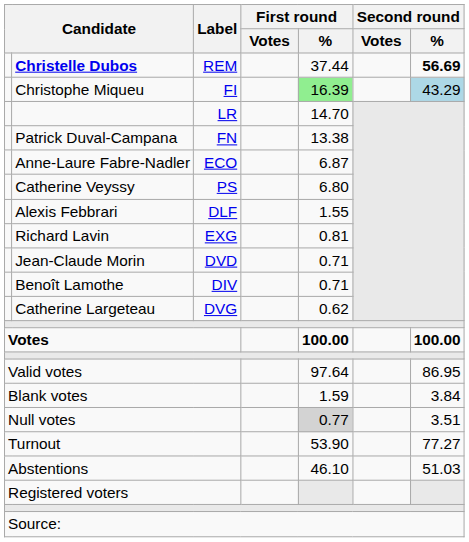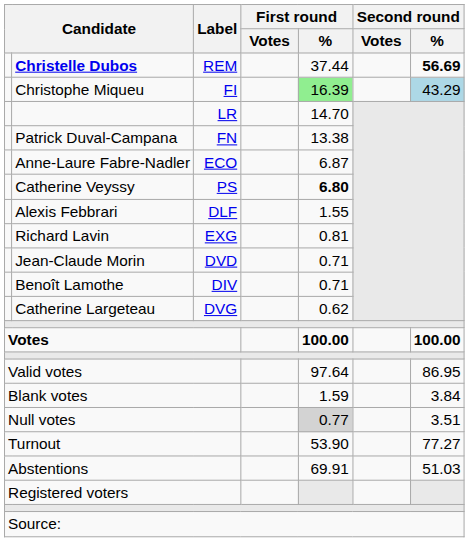PS | First round / %: normal -> bold
Abstentions | First round / %: 46.10 -> 69.91
